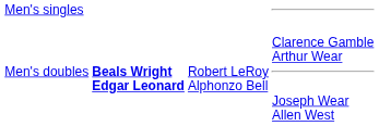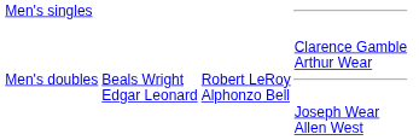Men's doubles | column 2: bold -> normal
